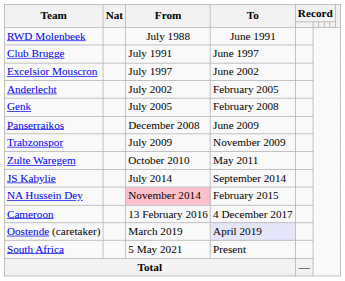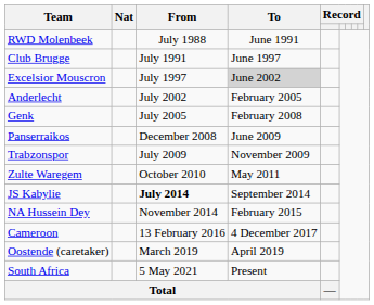Excelsior Mouscron | To: no background -> lightgrey background
JS Kabylie | From: normal -> bold
NA Hussein Dey | From: pink background -> no background
Oostende (caretaker) | To: lavender background -> no background
